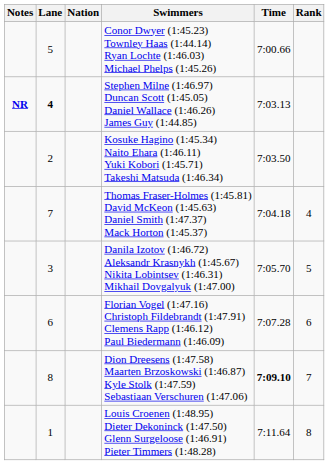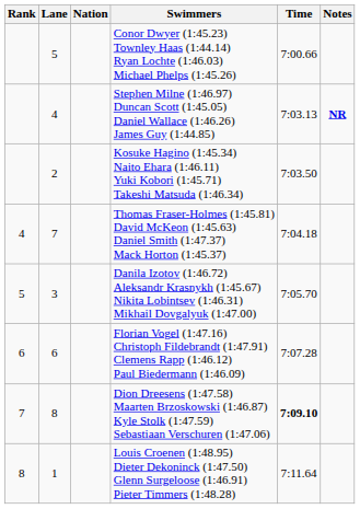columns swapped: Rank <-> Notes
row 3 | Lane: bold -> normal
